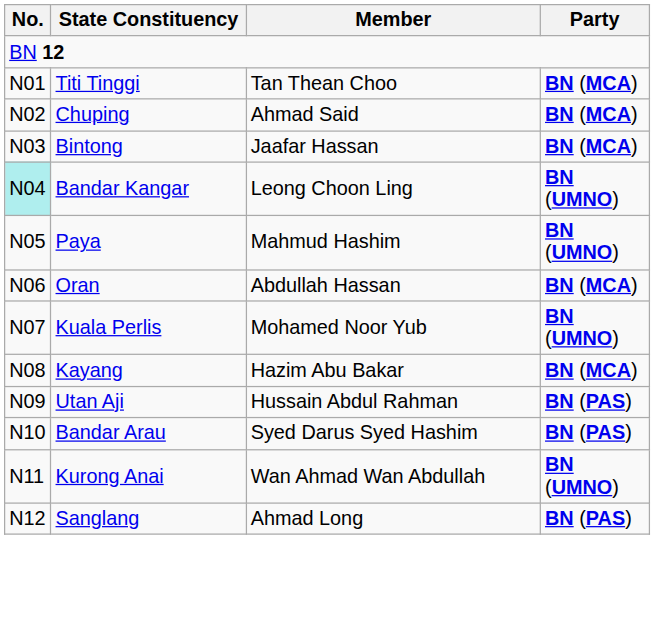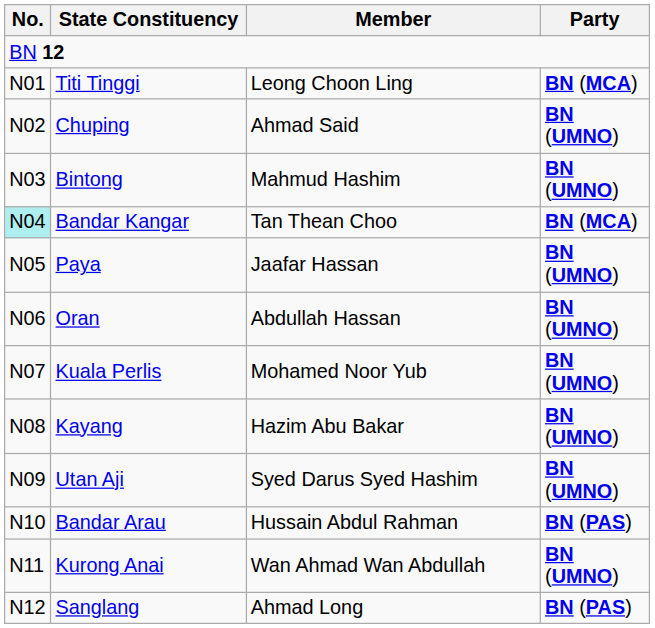Titi Tinggi | Member: Tan Thean Choo -> Leong Choon Ling
Chuping | Party: BN (MCA) -> BN (UMNO)
Bintong | Member: Jaafar Hassan -> Mahmud Hashim
Bintong | Party: BN (MCA) -> BN (UMNO)
Bandar Kangar | Member: Leong Choon Ling -> Tan Thean Choo
Bandar Kangar | Party: BN (UMNO) -> BN (MCA)
Paya | Member: Mahmud Hashim -> Jaafar Hassan
Oran | Party: BN (MCA) -> BN (UMNO)
Kayang | Party: BN (MCA) -> BN (UMNO)
Utan Aji | Member: Hussain Abdul Rahman -> Syed Darus Syed Hashim
Utan Aji | Party: BN (PAS) -> BN (UMNO)
Bandar Arau | Member: Syed Darus Syed Hashim -> Hussain Abdul Rahman
